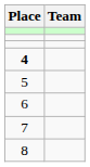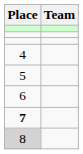row 5 | Place: bold -> normal
row 8 | Place: normal -> bold
row 9 | Place: no background -> lightgrey background
